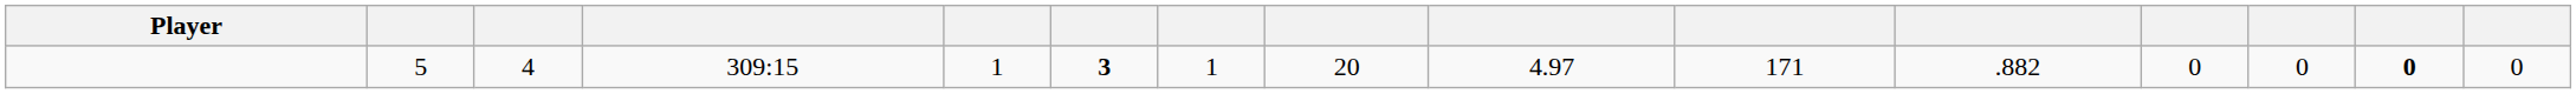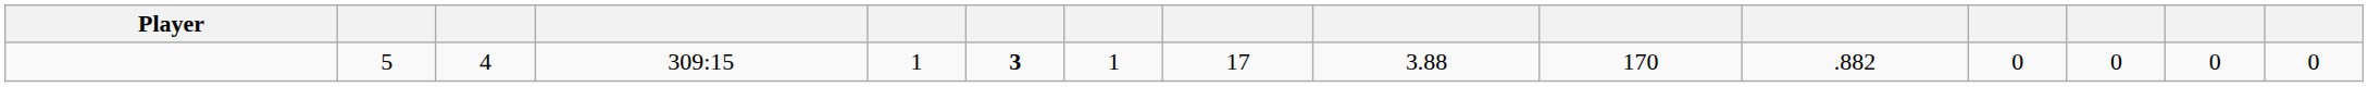row 2 | column 8: 20 -> 17
row 2 | column 9: 4.97 -> 3.88
row 2 | column 10: 171 -> 170
row 2 | column 14: bold -> normal
